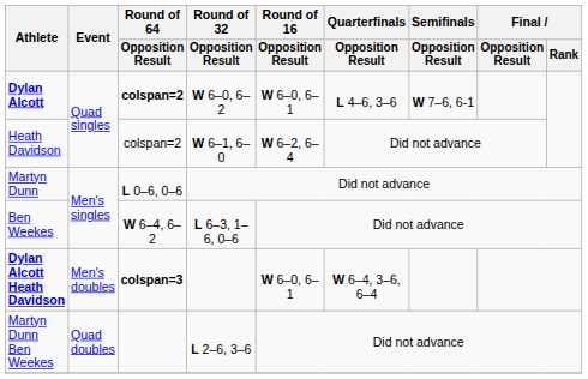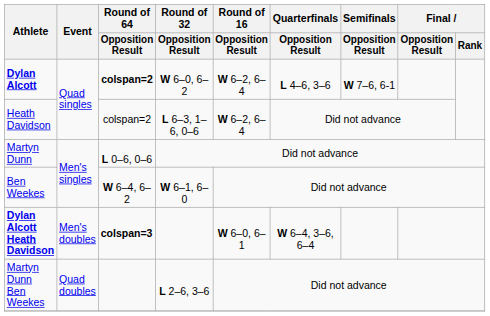Dylan Alcott | Round of 16 / Opposition Result: W 6–0, 6–1 -> W 6–2, 6–4
Heath Davidson | Round of 32 / Opposition Result: W 6–1, 6–0 -> L 6–3, 1–6, 0–6
Ben Weekes | Round of 32 / Opposition Result: L 6–3, 1–6, 0–6 -> W 6–1, 6–0
